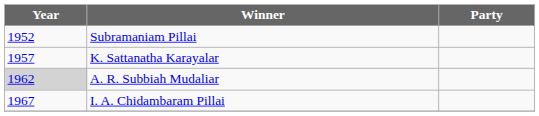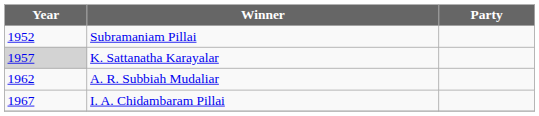K. Sattanatha Karayalar | Year: no background -> lightgrey background
A. R. Subbiah Mudaliar | Year: lightgrey background -> no background
